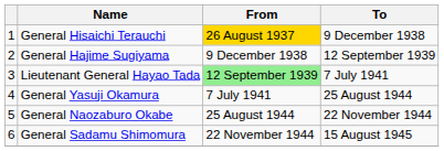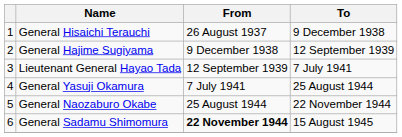General Hisaichi Terauchi | From: gold background -> no background
Lieutenant General Hayao Tada | From: lightgreen background -> no background
General Sadamu Shimomura | From: normal -> bold
